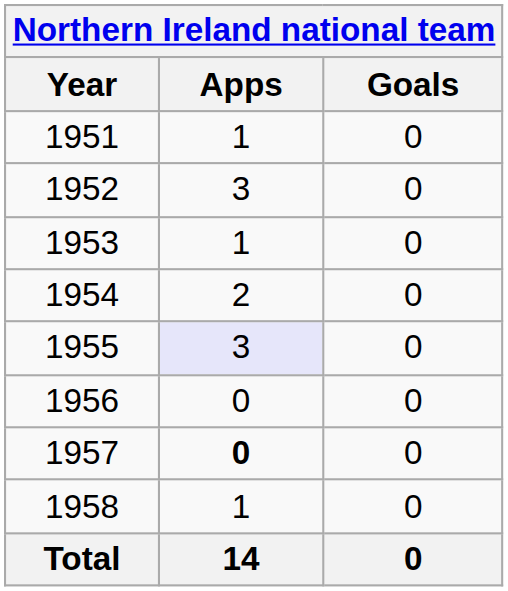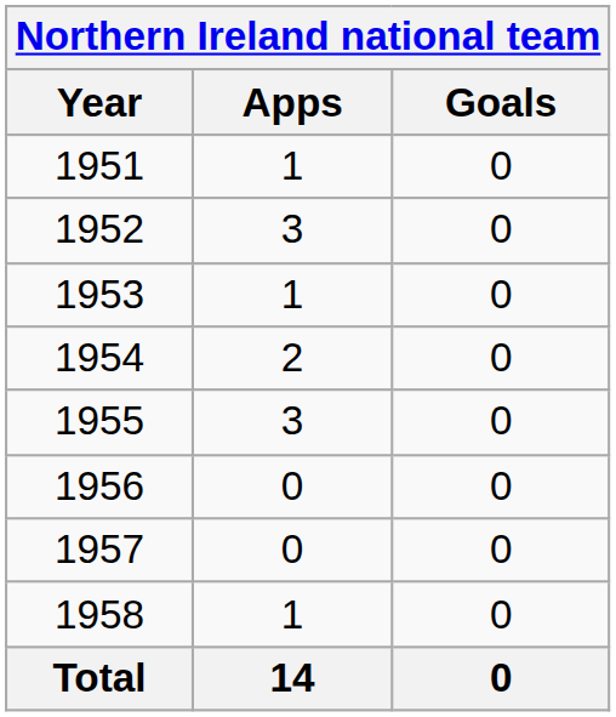1955 | Apps: lavender background -> no background
1957 | Apps: bold -> normal
